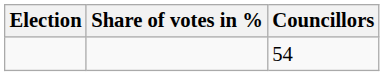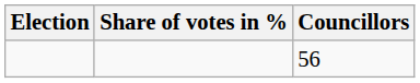row 2 | Councillors: 54 -> 56
